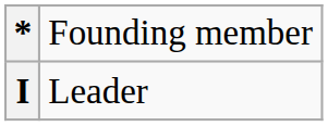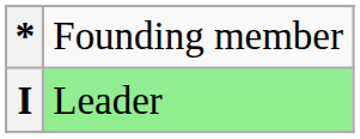I | column 2: no background -> lightgreen background
